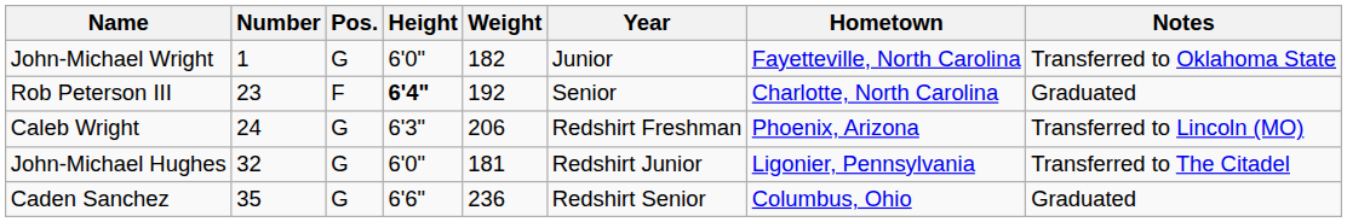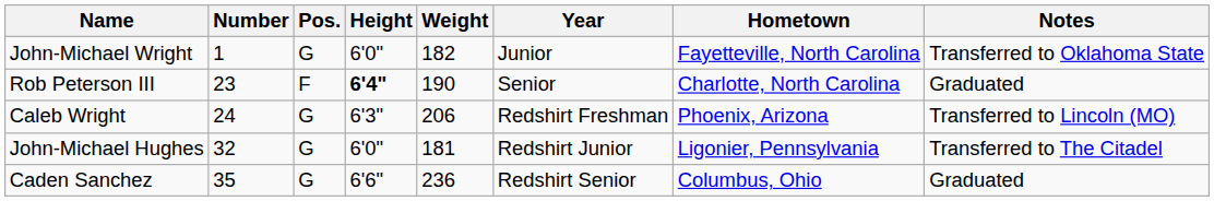Rob Peterson III | Weight: 192 -> 190
